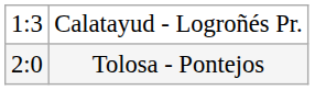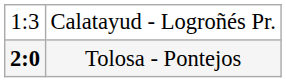Tolosa - Pontejos | column 1: normal -> bold
